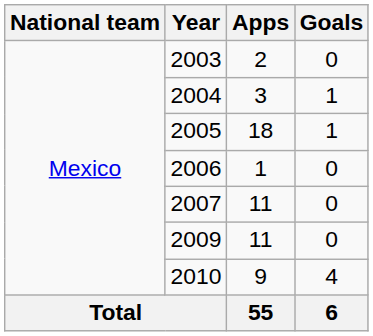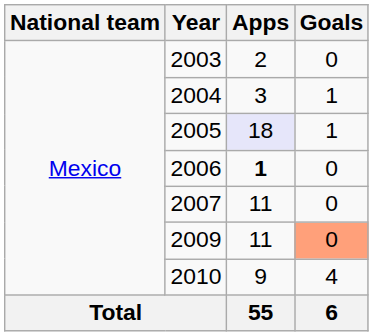2005 | Apps: no background -> lavender background
2006 | Apps: normal -> bold
2009 | Goals: no background -> lightsalmon background
